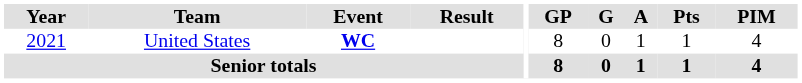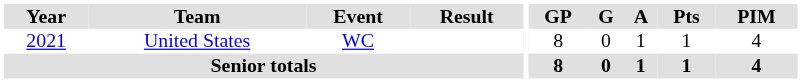United States | Event: bold -> normal
